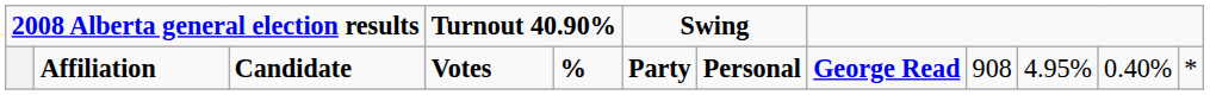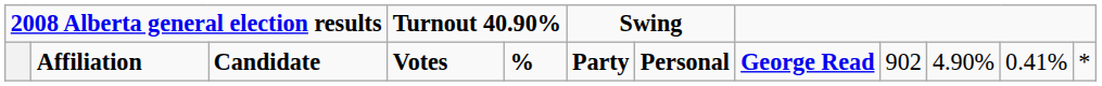Affiliation | column 9: 908 -> 902
Affiliation | column 10: 4.95% -> 4.90%
Affiliation | column 11: 0.40% -> 0.41%
